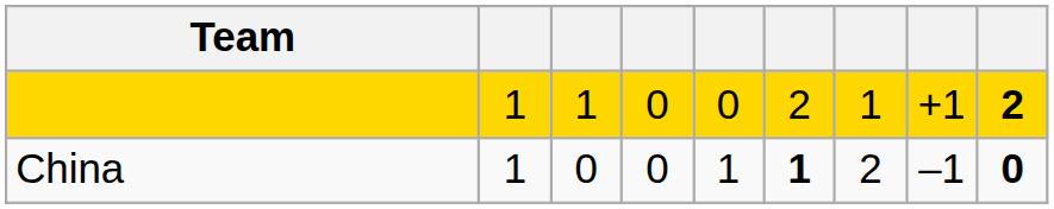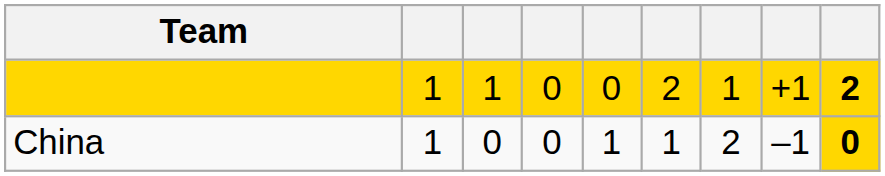China | column 6: bold -> normal
China | column 9: no background -> gold background
